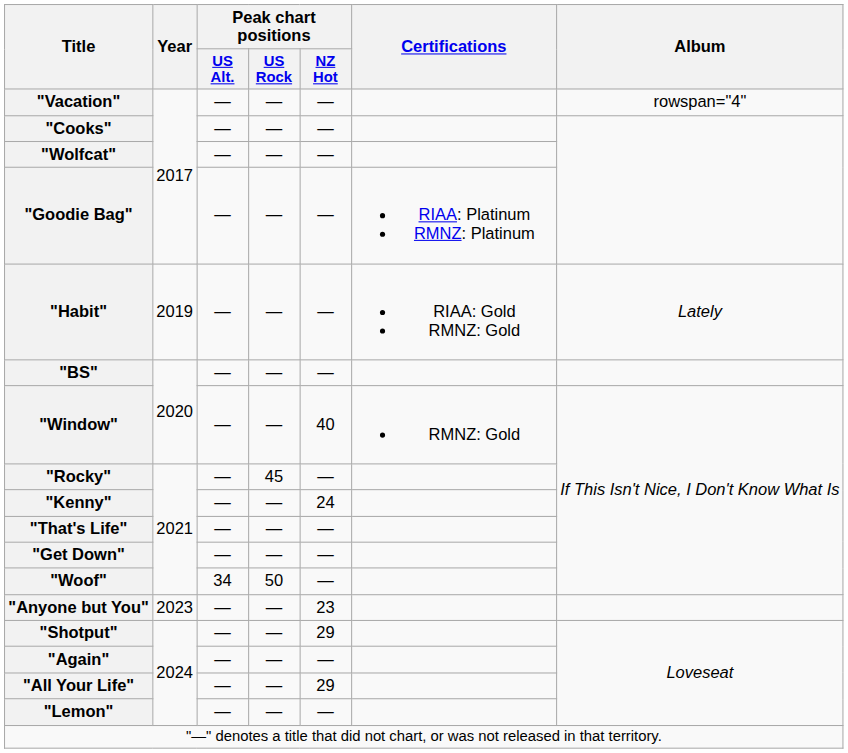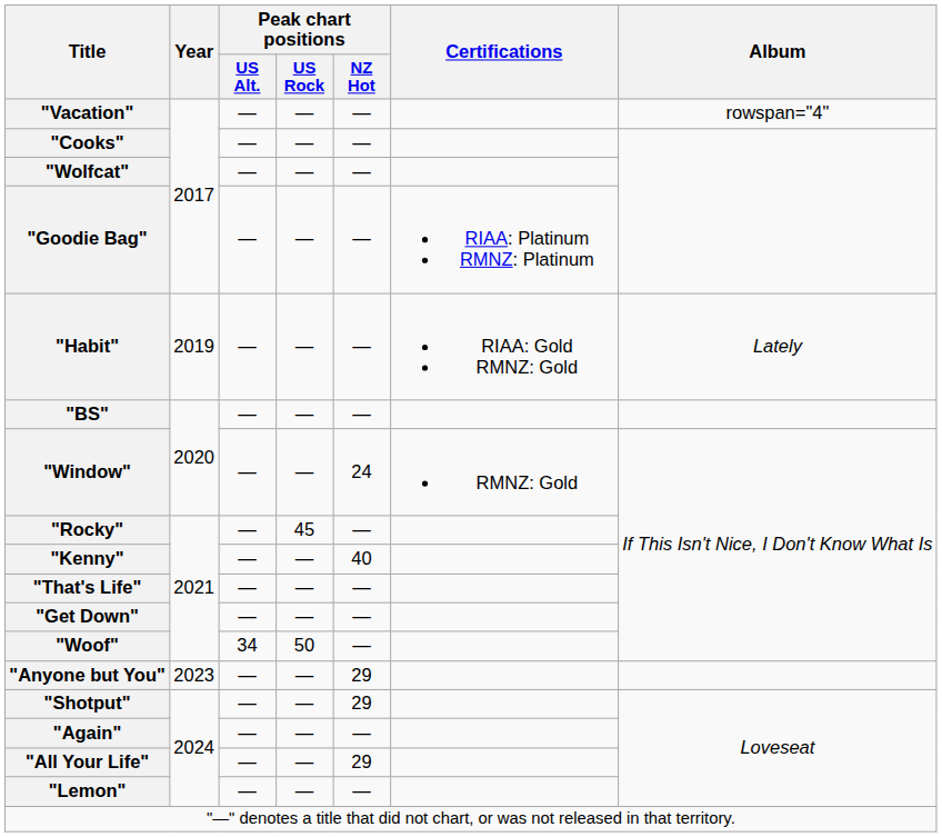"Window" | Peak chart positions / NZ Hot: 40 -> 24
"Kenny" | Peak chart positions / NZ Hot: 24 -> 40
"Anyone but You" | Peak chart positions / NZ Hot: 23 -> 29
